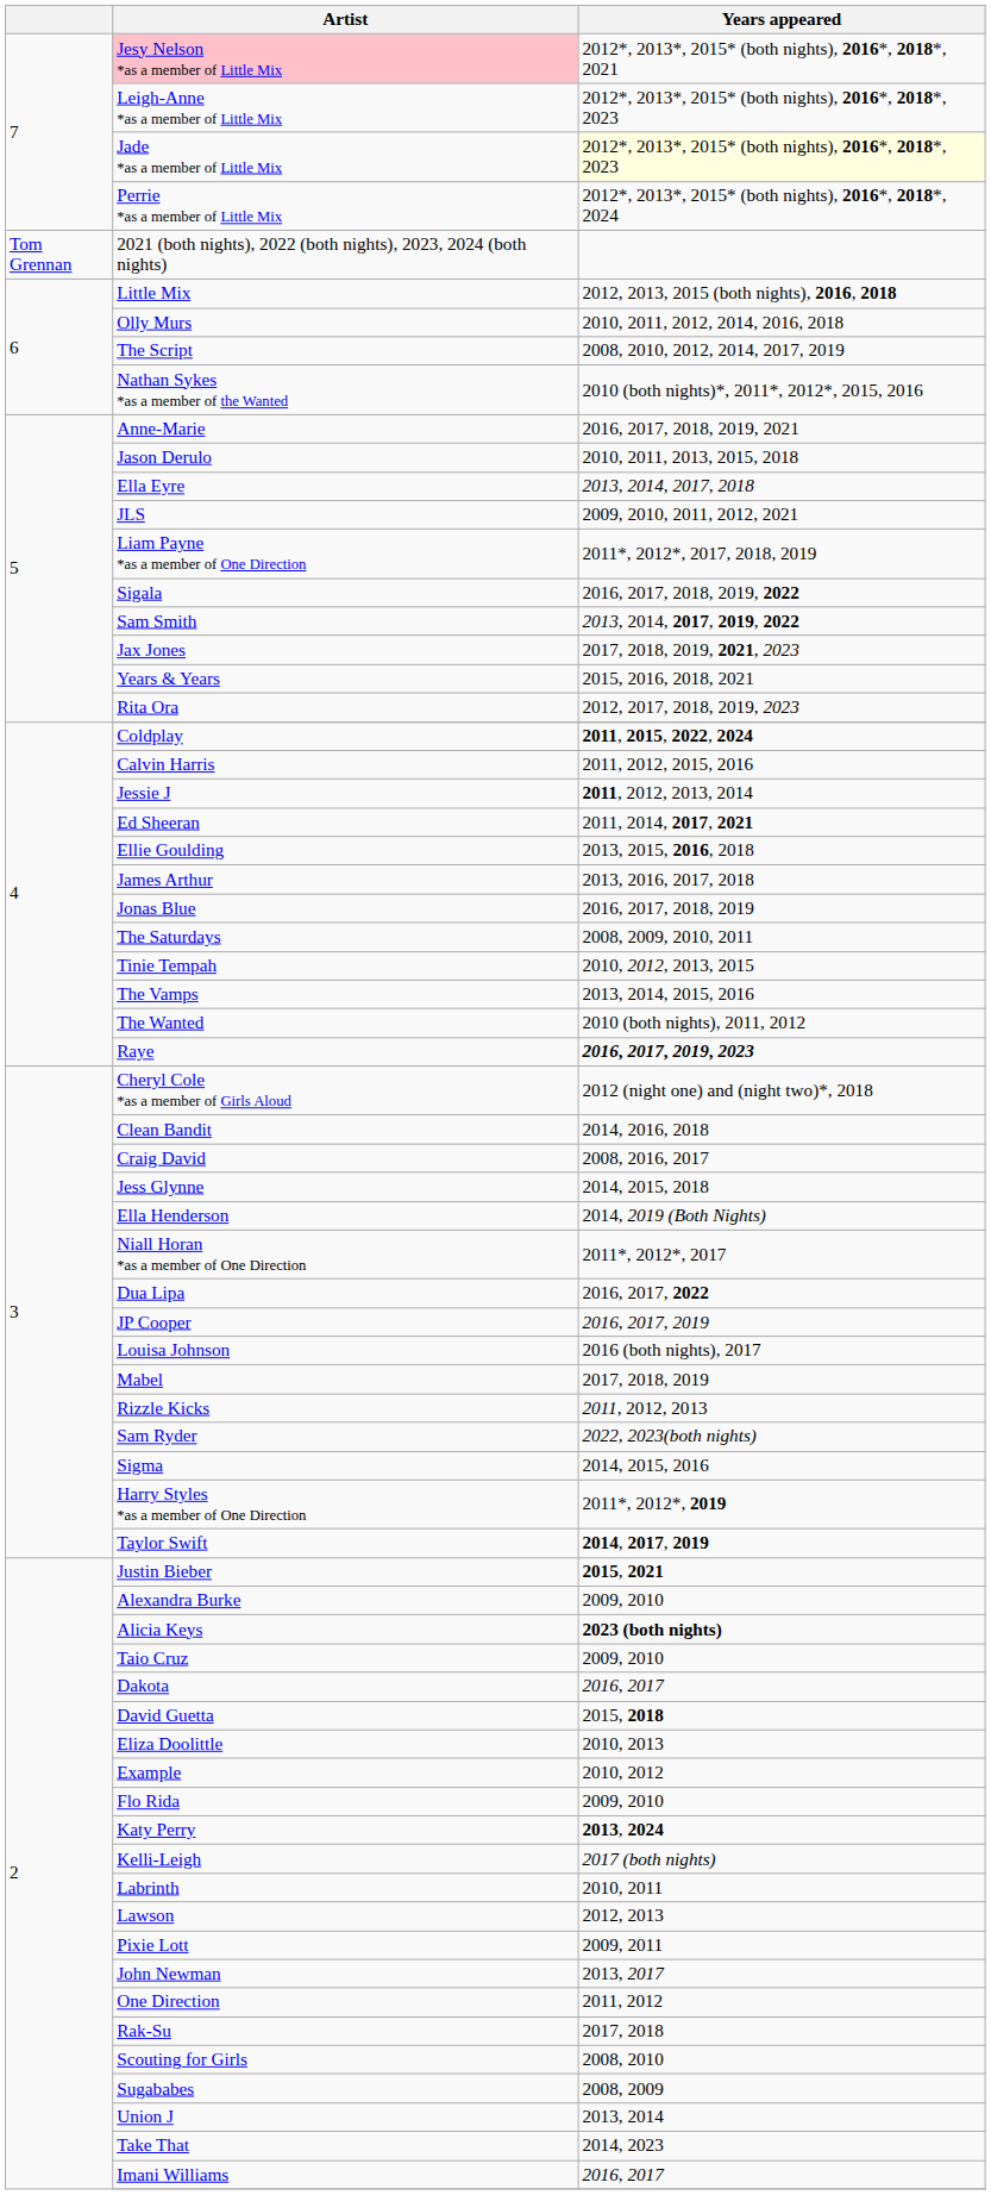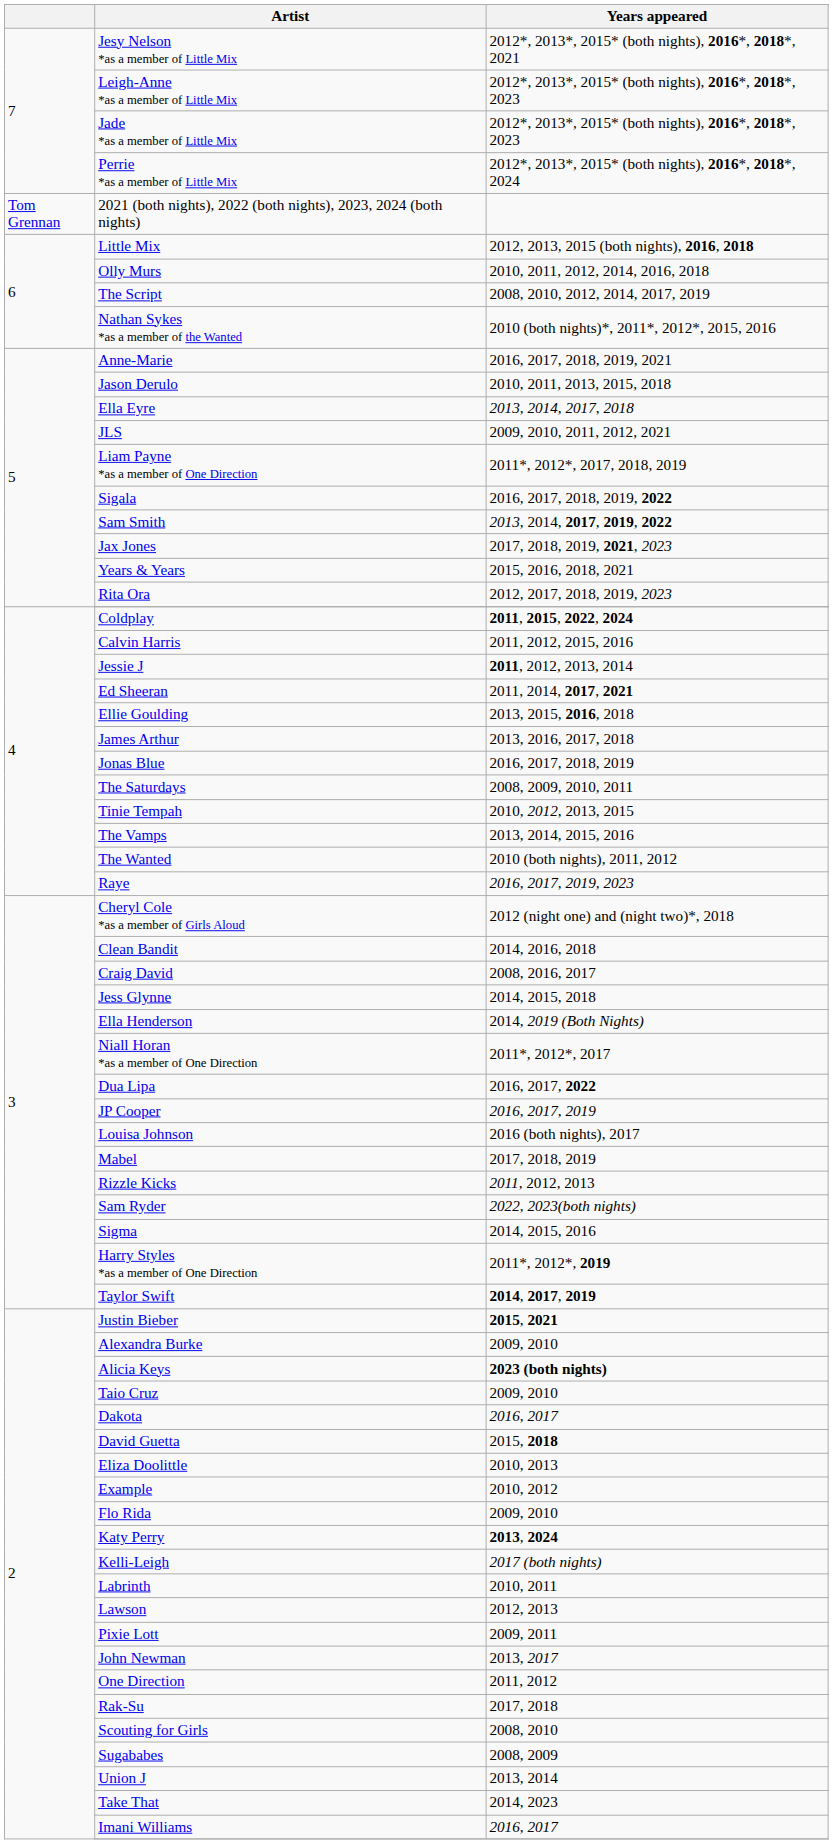Jesy Nelson *as a member of Little Mix | Artist: pink background -> no background
Jade *as a member of Little Mix | Years appeared: lightyellow background -> no background
Raye | Years appeared: bold -> normal
